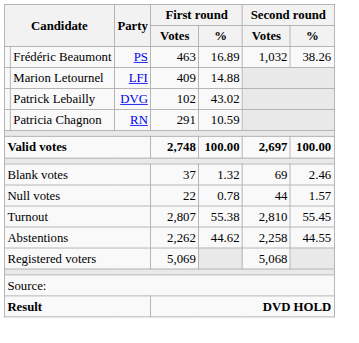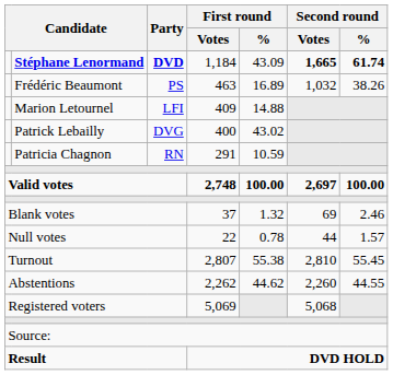+ row: Stéphane Lenormand | DVD | 1,184 | 43.09 | 1,665 | 61.74
Patrick Lebailly | First round / Votes: 102 -> 400
Abstentions | Second round / Votes: 2,258 -> 2,260
